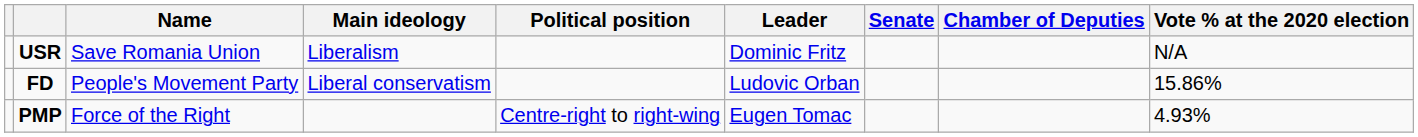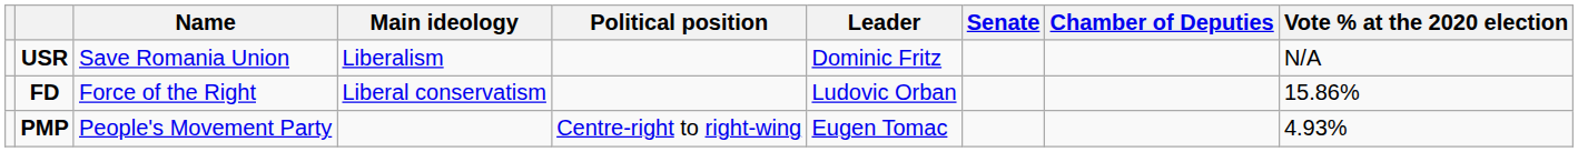FD | Name: People's Movement Party -> Force of the Right
PMP | Name: Force of the Right -> People's Movement Party
